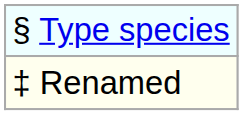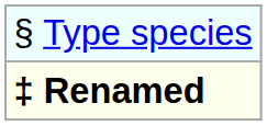row 2 | column 1: normal -> bold
